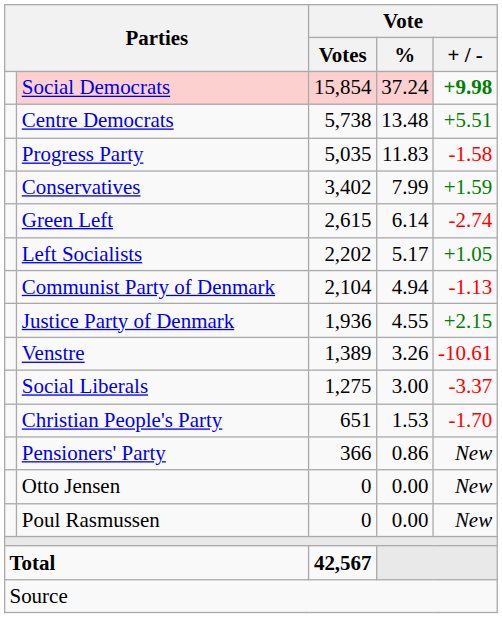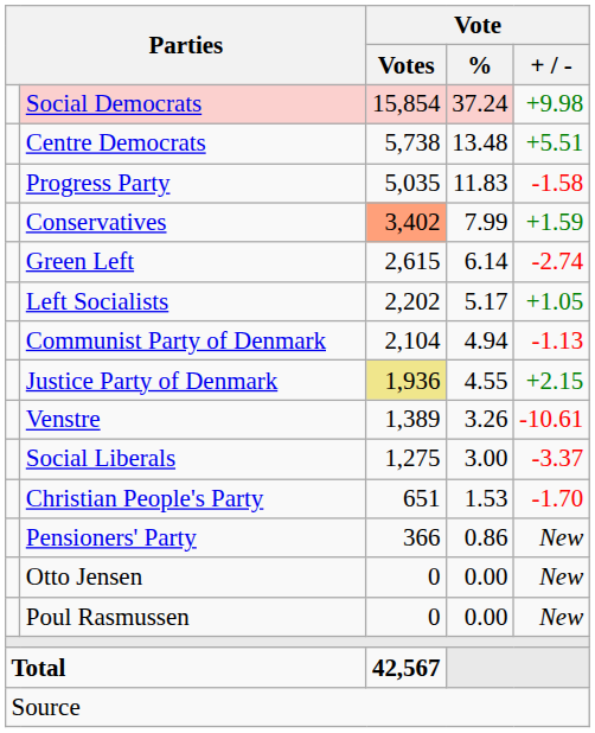Social Democrats | Vote / + / -: bold -> normal
Conservatives | Vote / Votes: no background -> lightsalmon background
Justice Party of Denmark | Vote / Votes: no background -> khaki background
